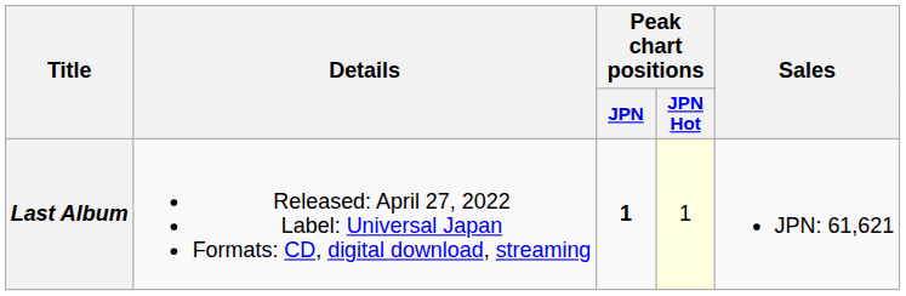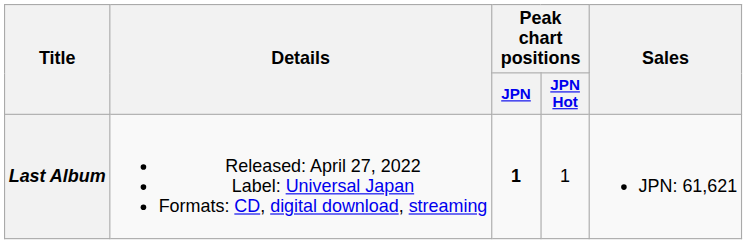Last Album | Peak chart positions / JPN Hot: lightyellow background -> no background
